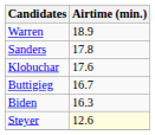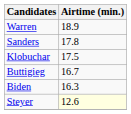Klobuchar | Airtime (min.): 17.6 -> 17.5
